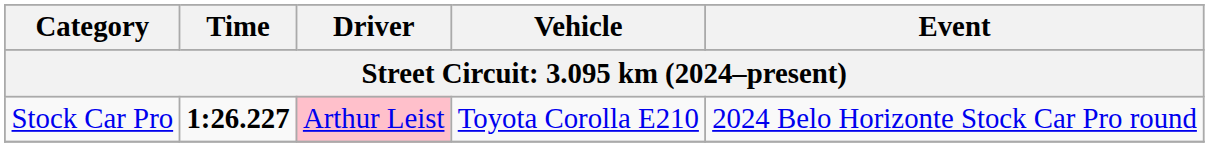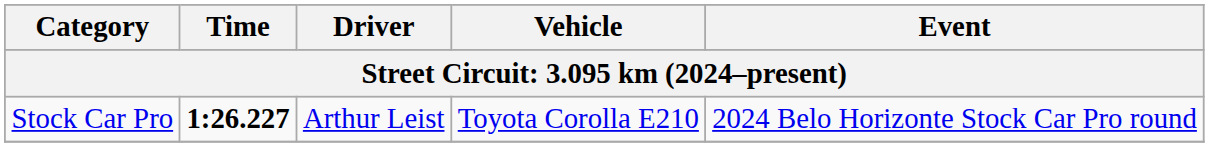Stock Car Pro | Driver: pink background -> no background
